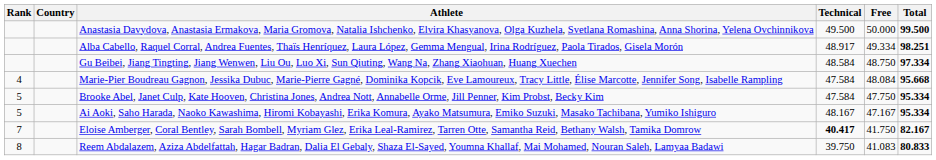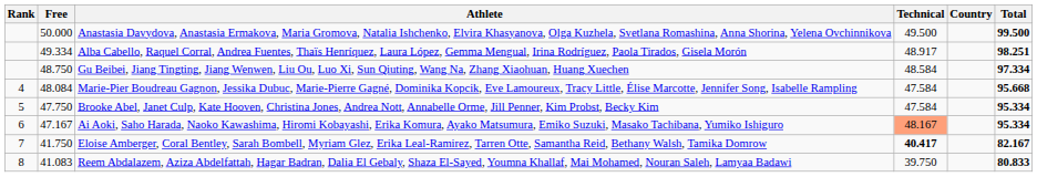columns swapped: Country <-> Free
row 7 | Rank: 5 -> 6
row 7 | Technical: no background -> lightsalmon background
